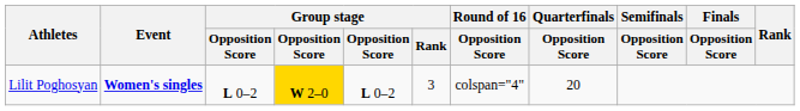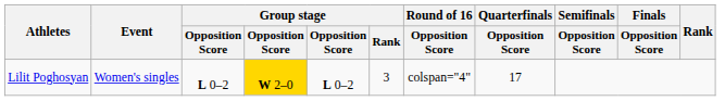Lilit Poghosyan | Event: bold -> normal
Lilit Poghosyan | Quarterfinals / Opposition Score: 20 -> 17
